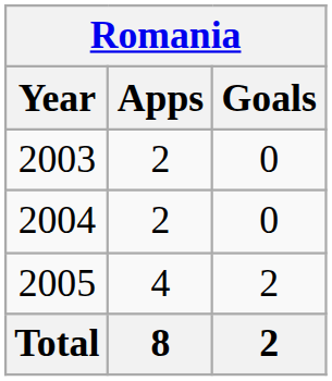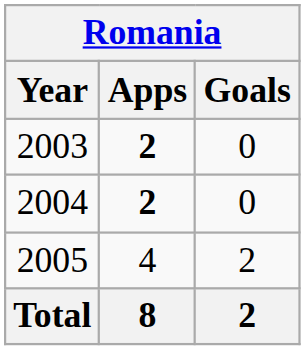2003 | Apps: normal -> bold
2004 | Apps: normal -> bold
